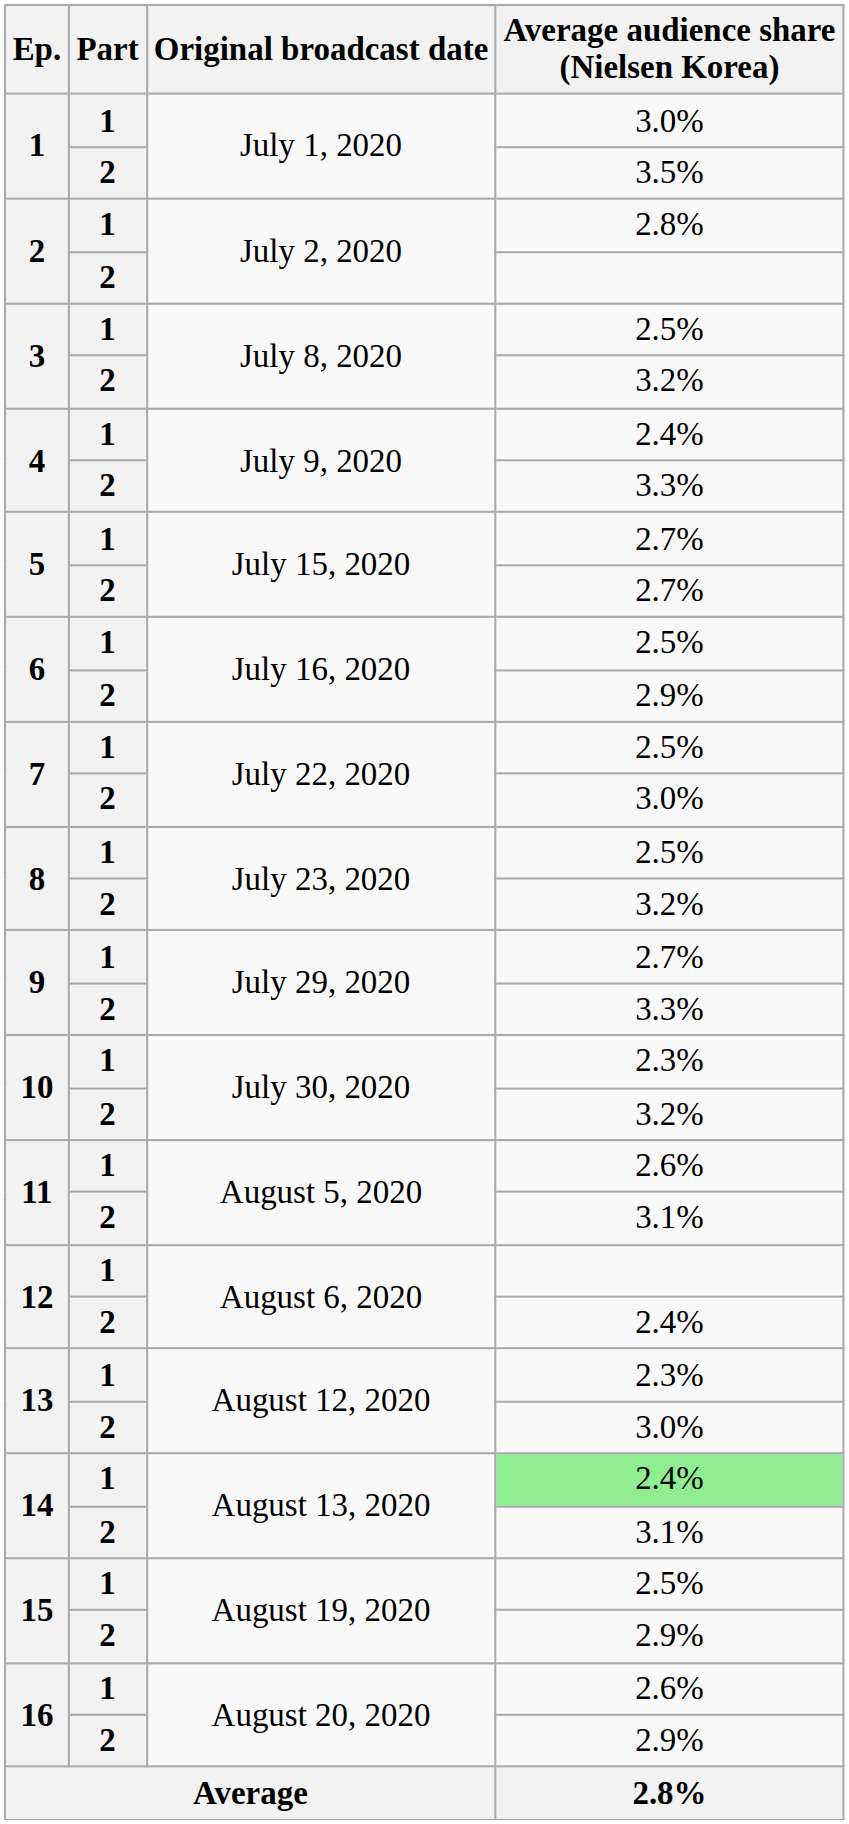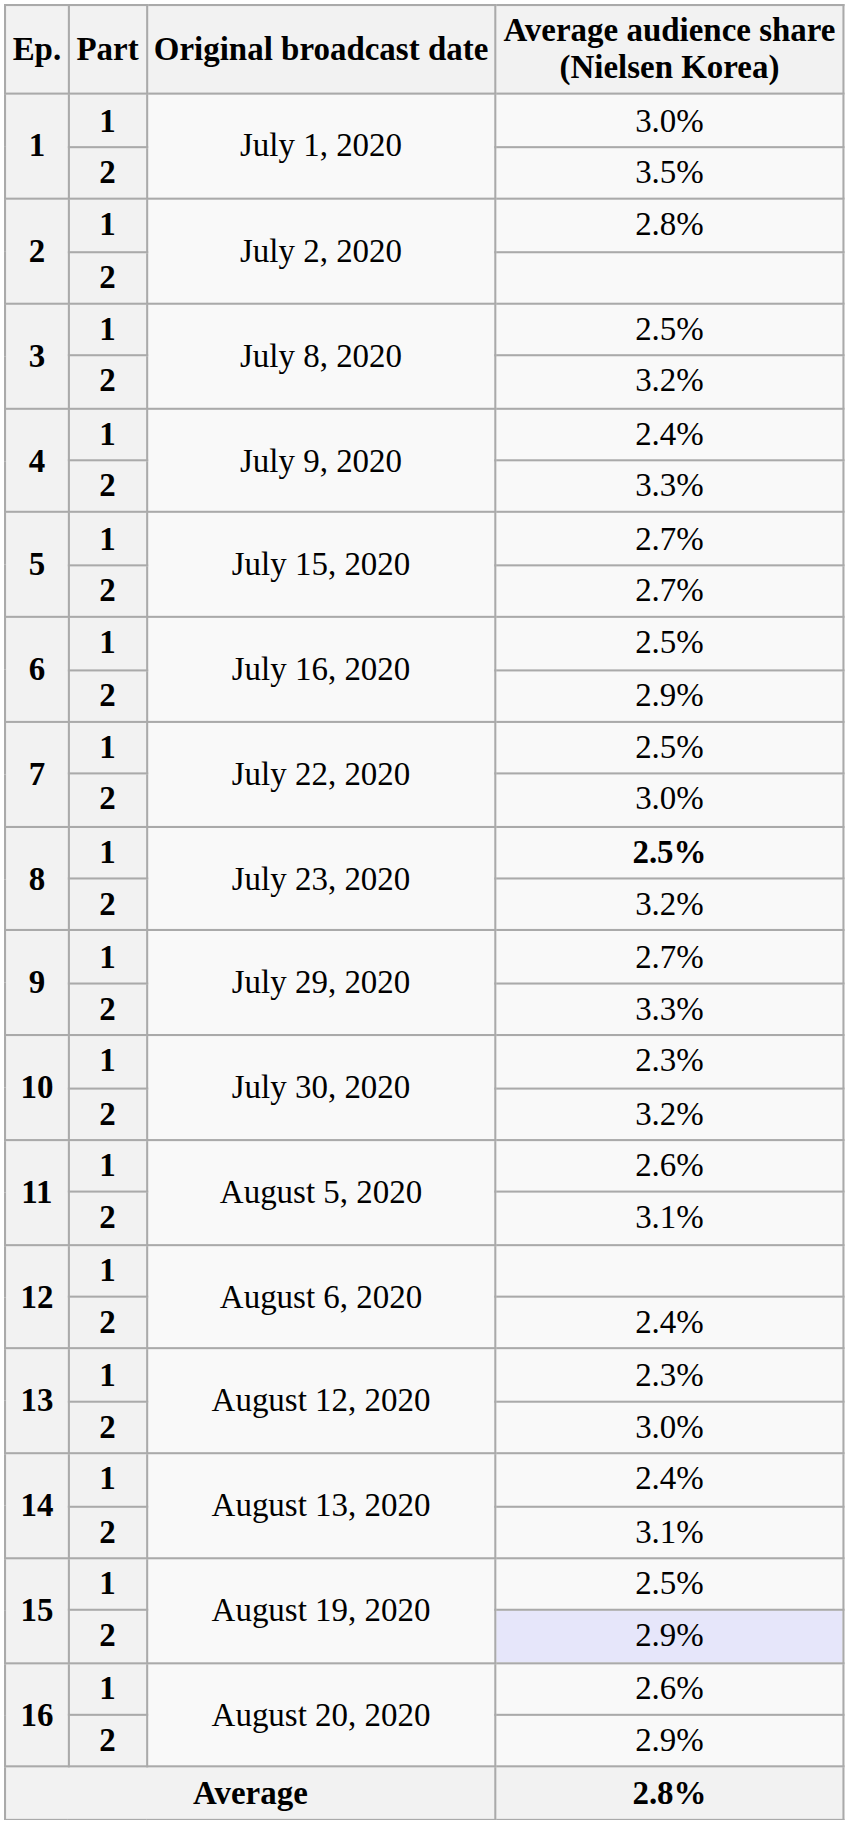8 / 1 | Average audience share (Nielsen Korea): normal -> bold
14 / 1 | Average audience share (Nielsen Korea): lightgreen background -> no background
15 / 2 | Average audience share (Nielsen Korea): no background -> lavender background
